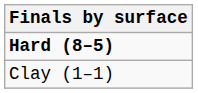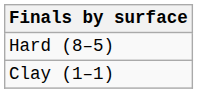row 2 | column 1: bold -> normal
